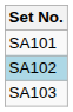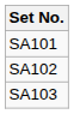row 3 | column 1: lightblue background -> no background
